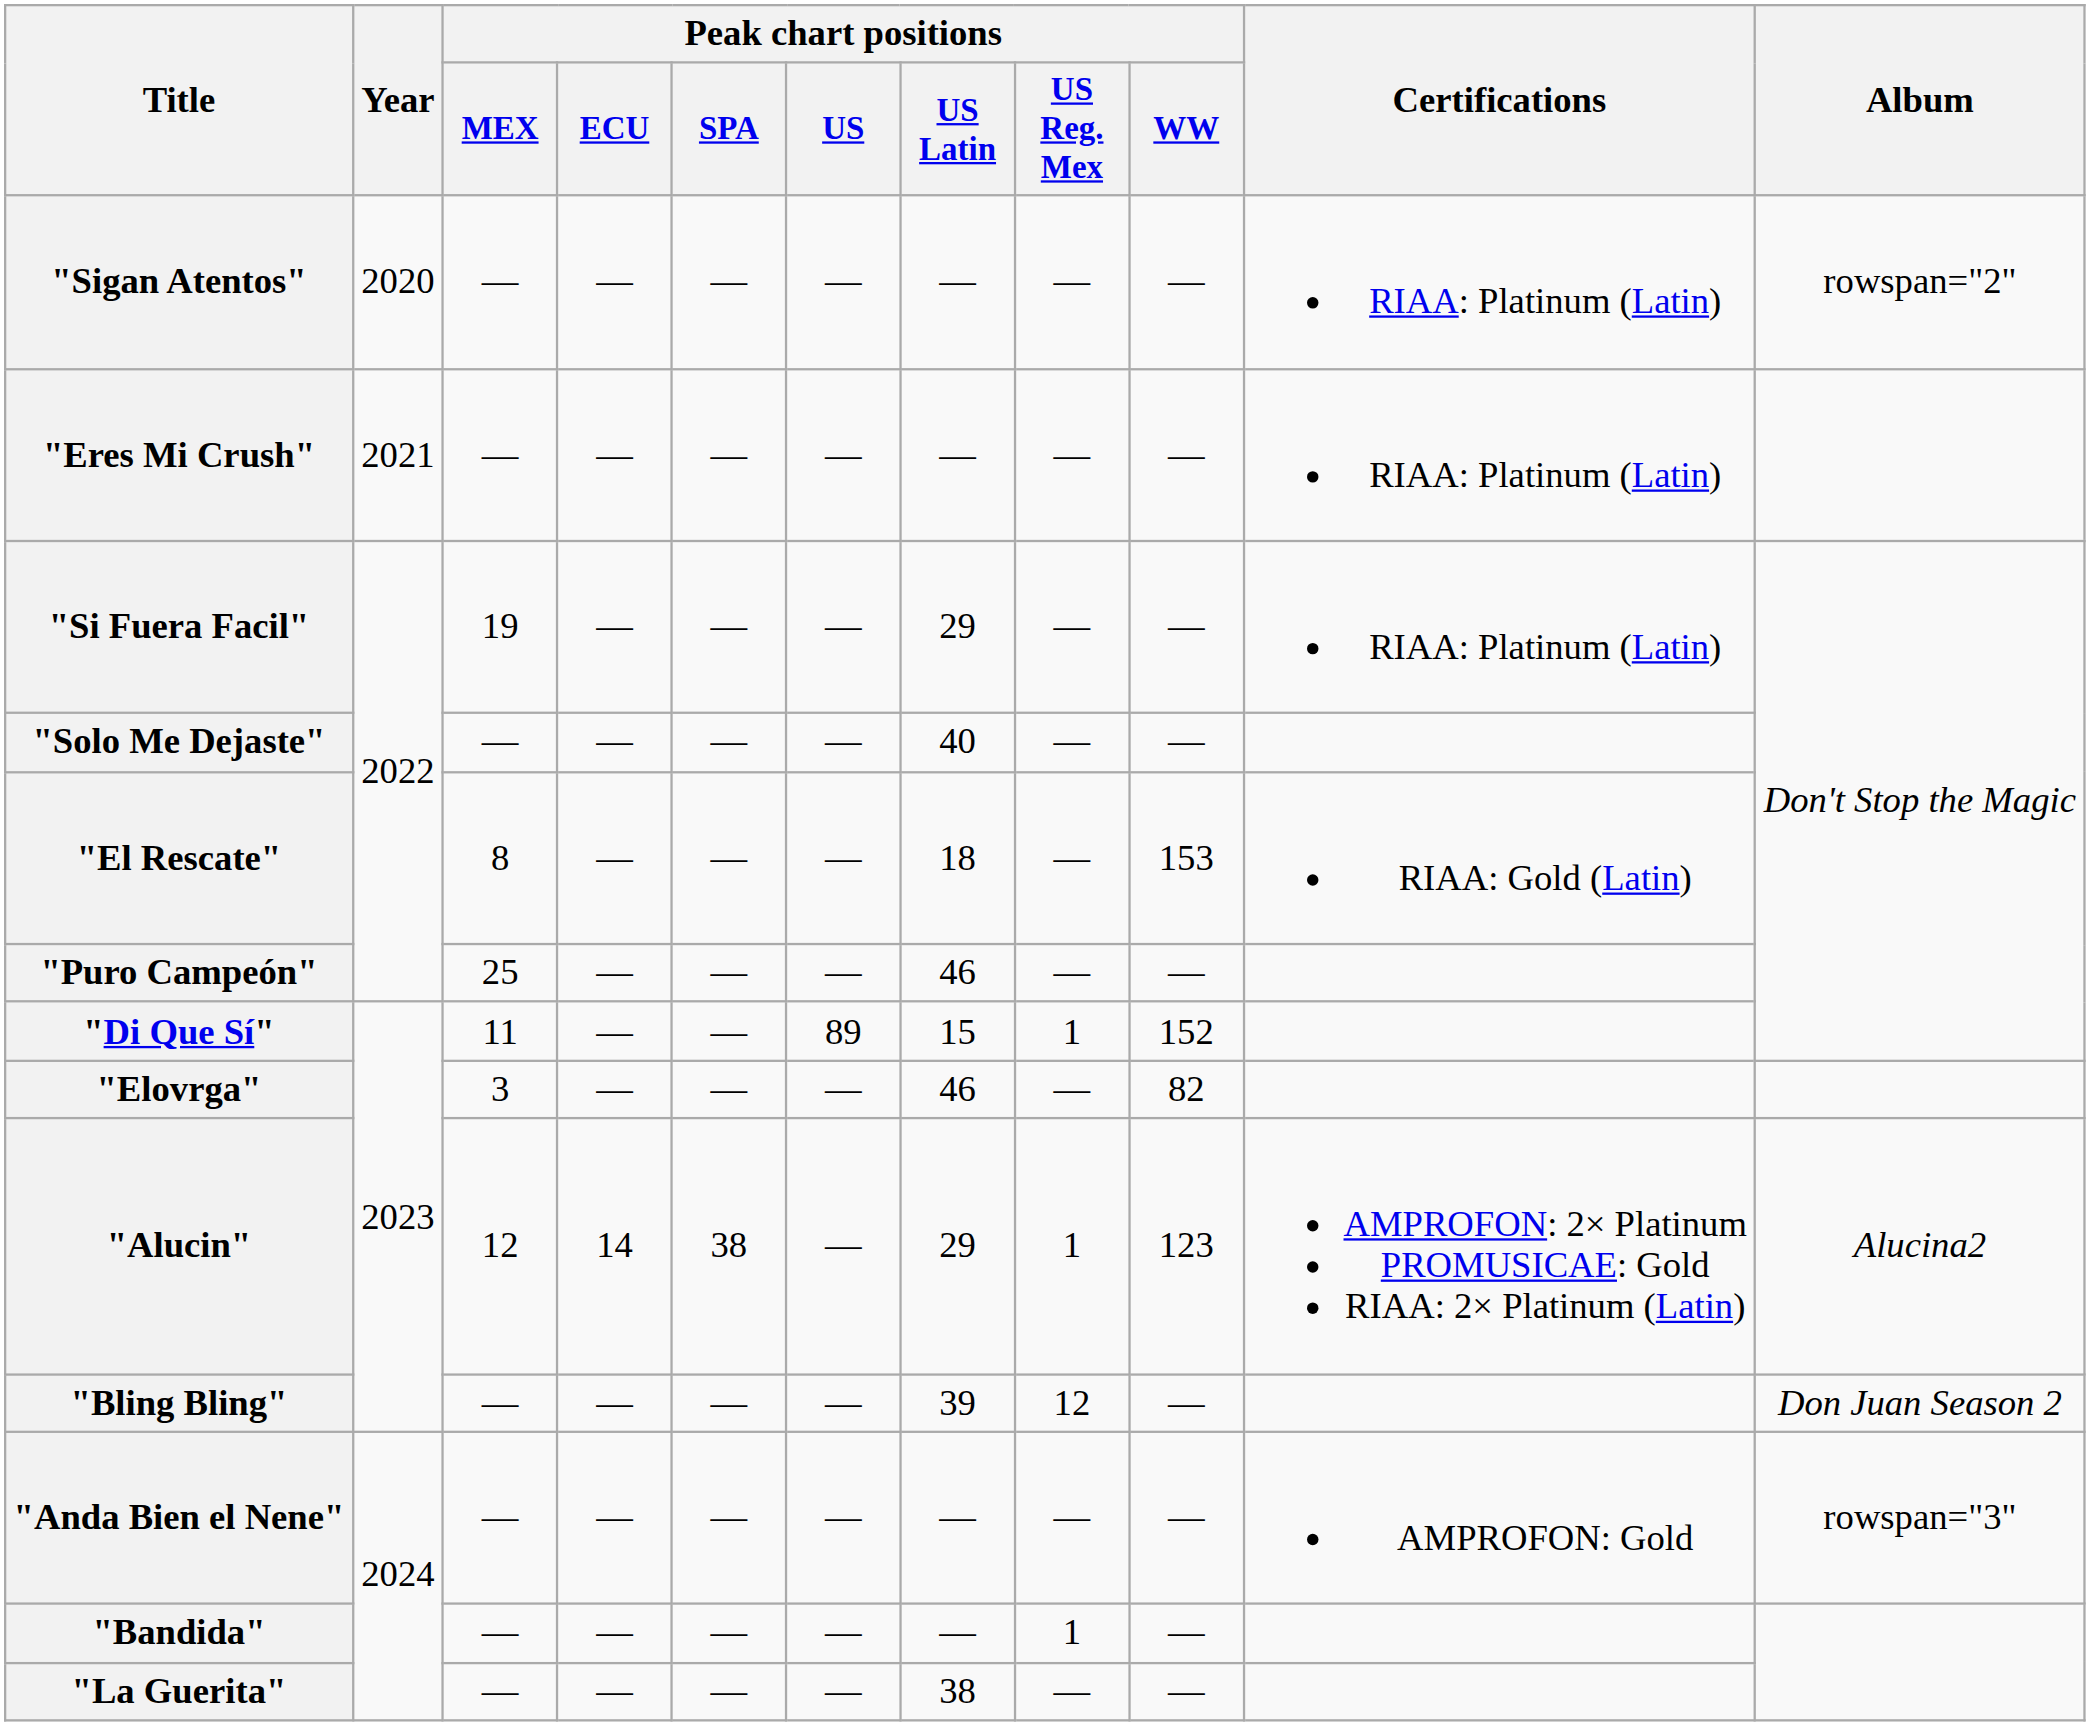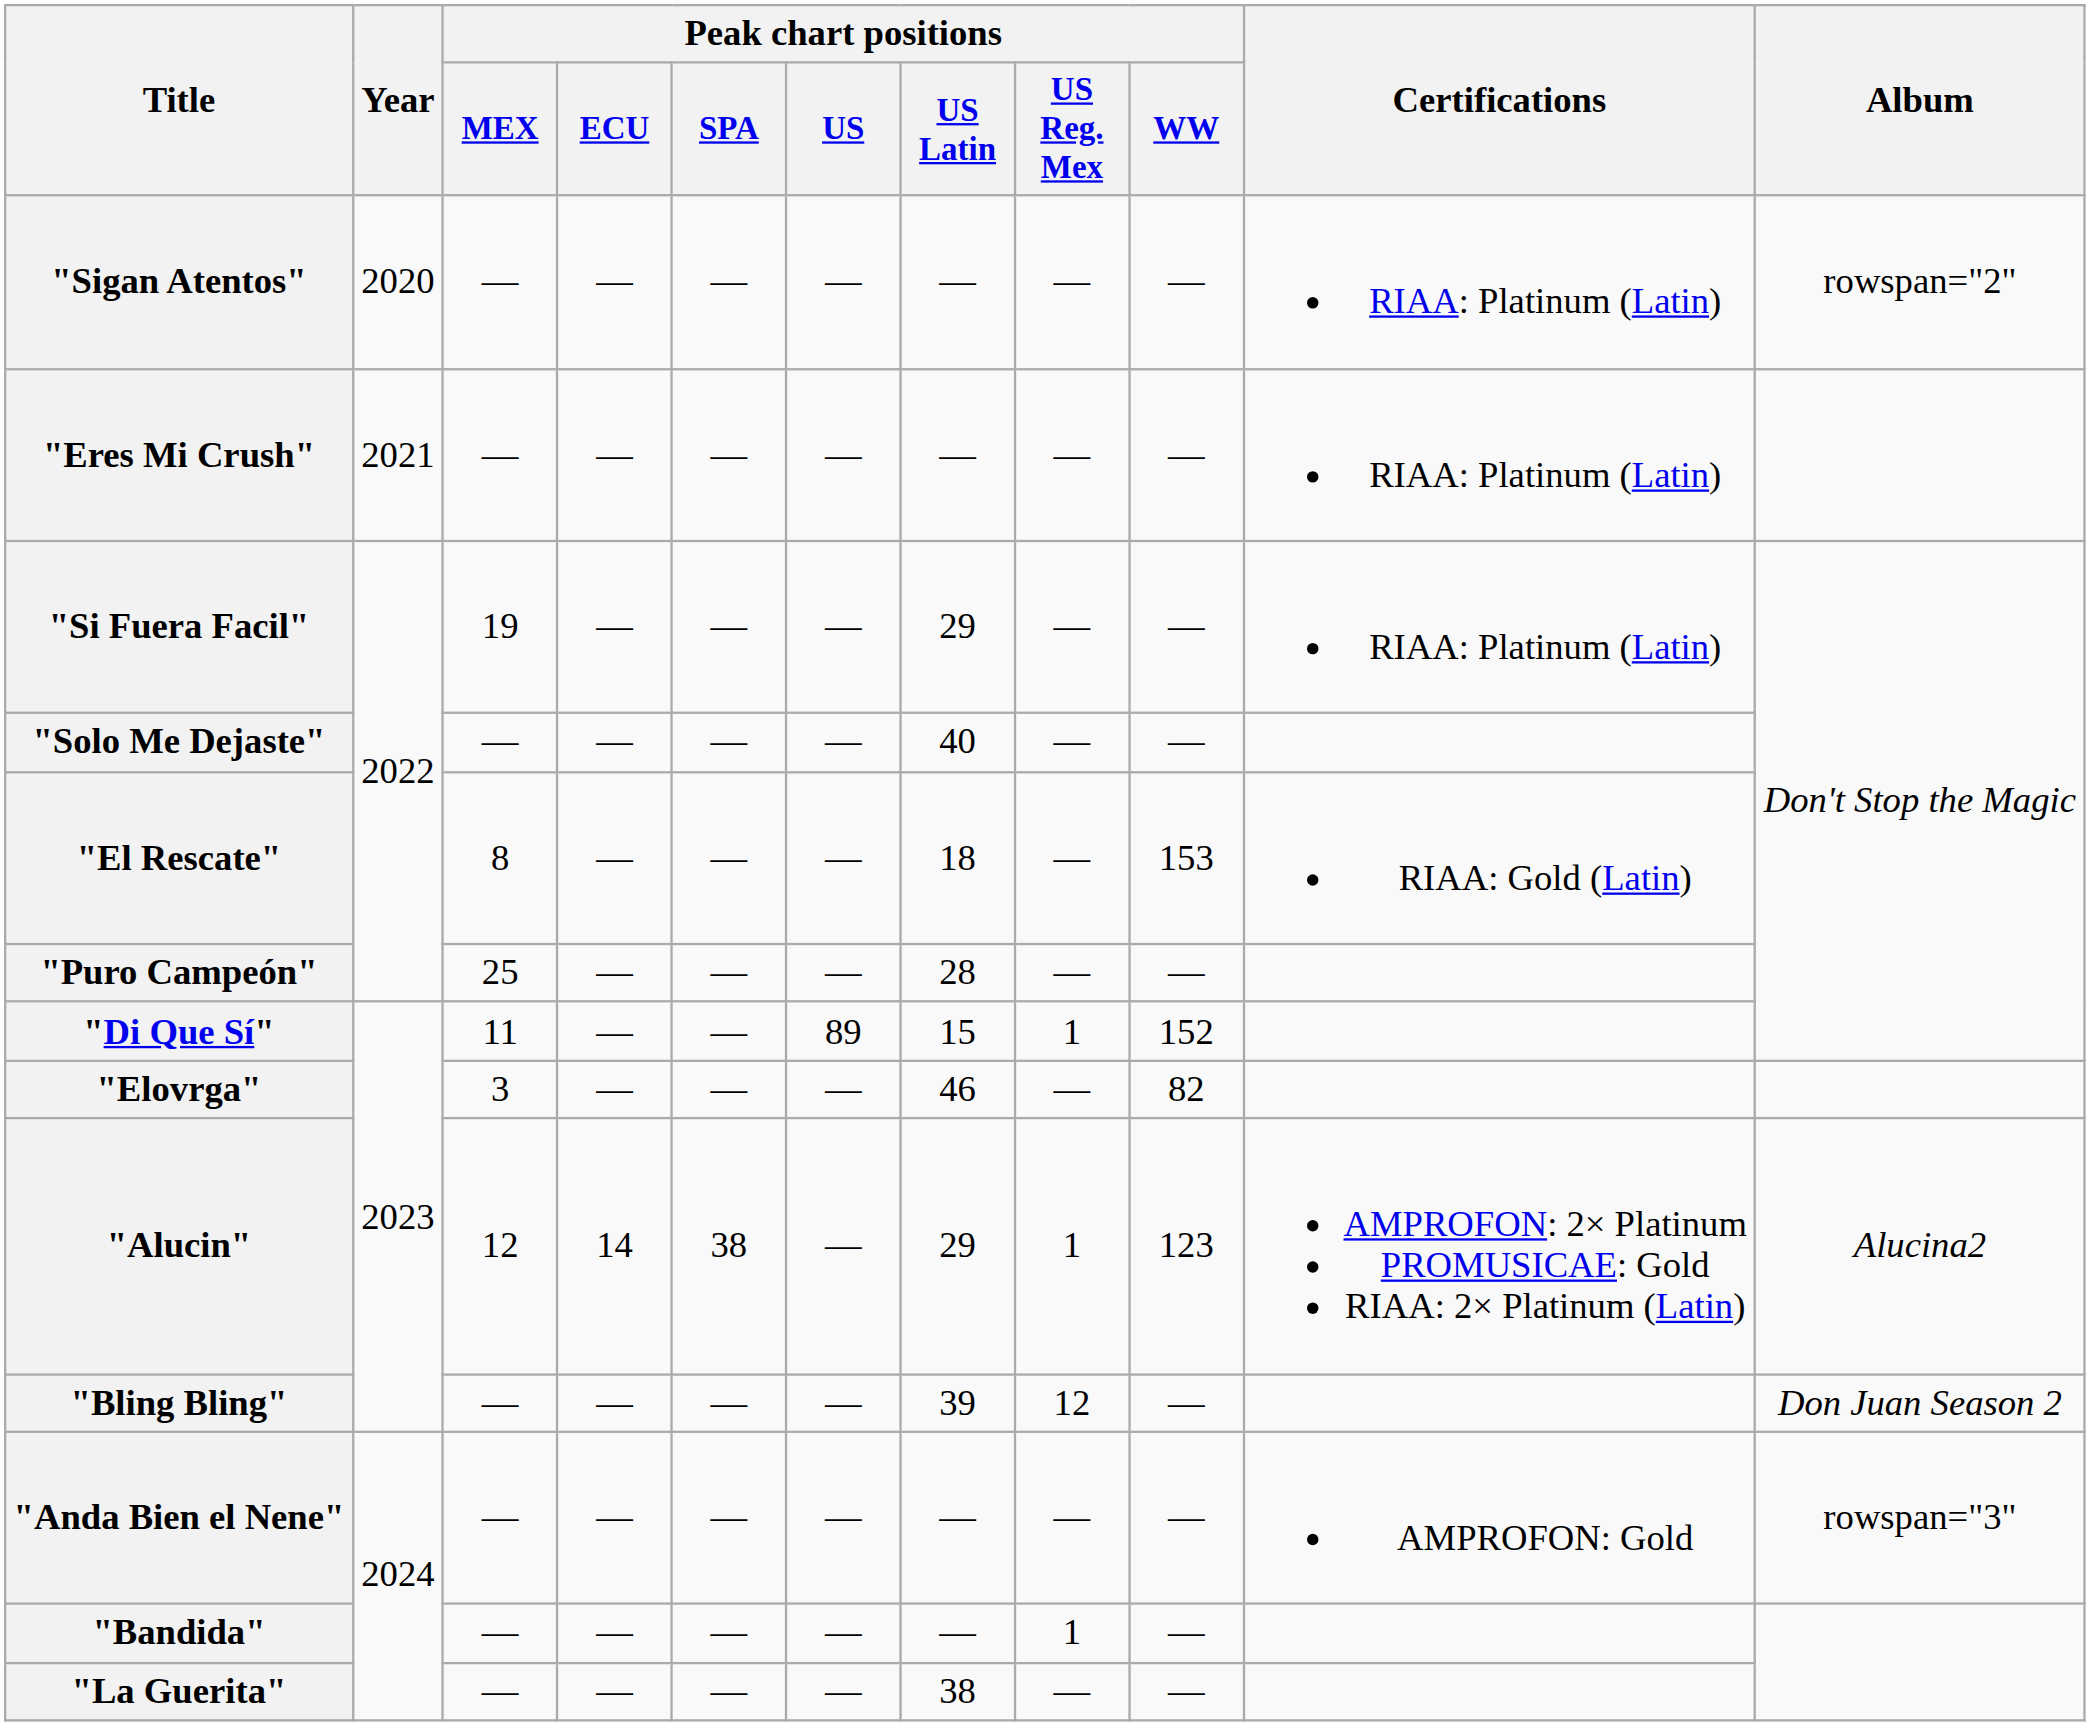"Puro Campeón" | Peak chart positions / US Latin: 46 -> 28
